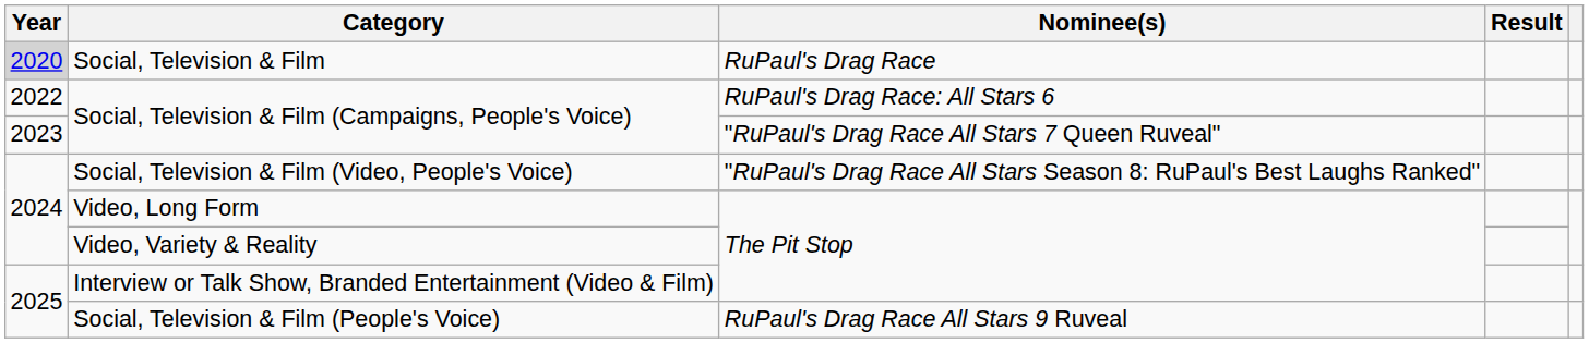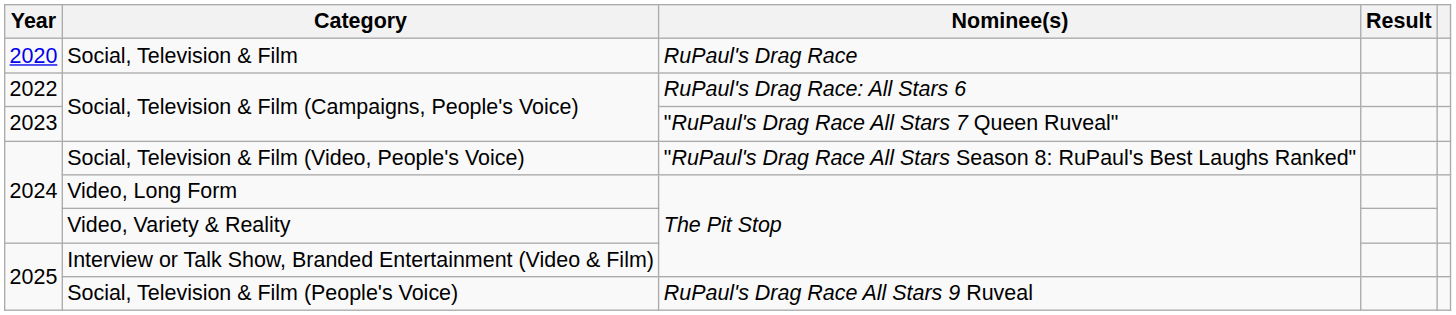Social, Television & Film | Year: lightgrey background -> no background
